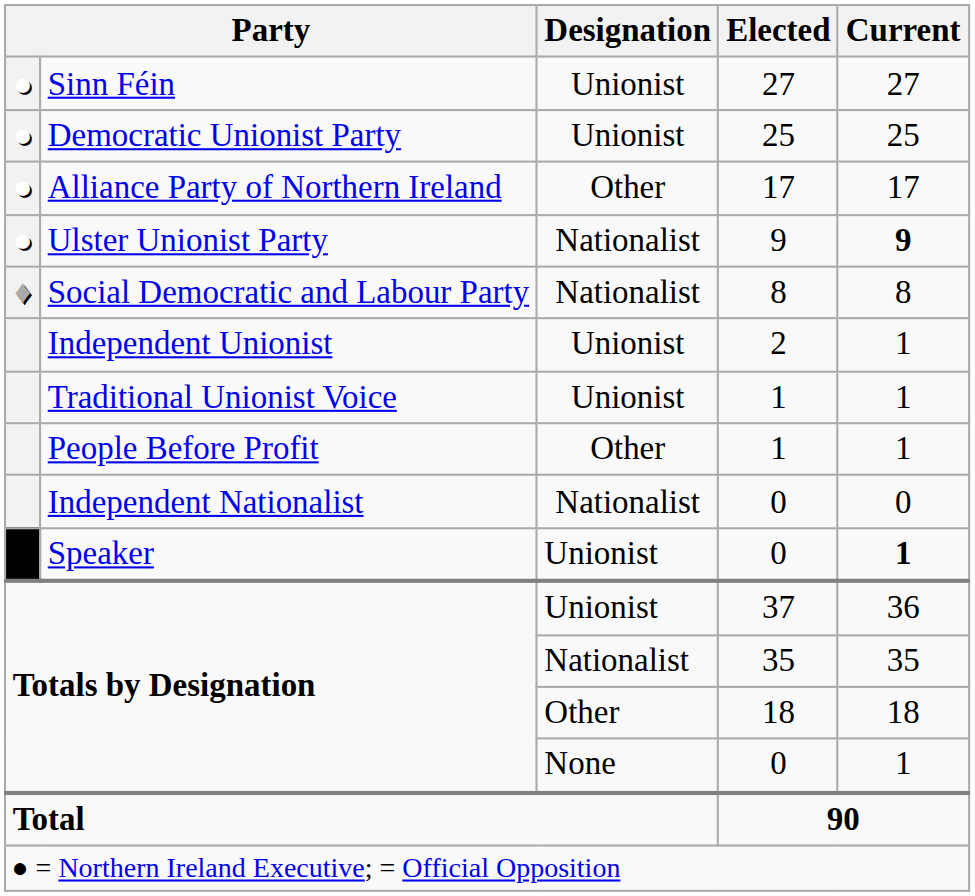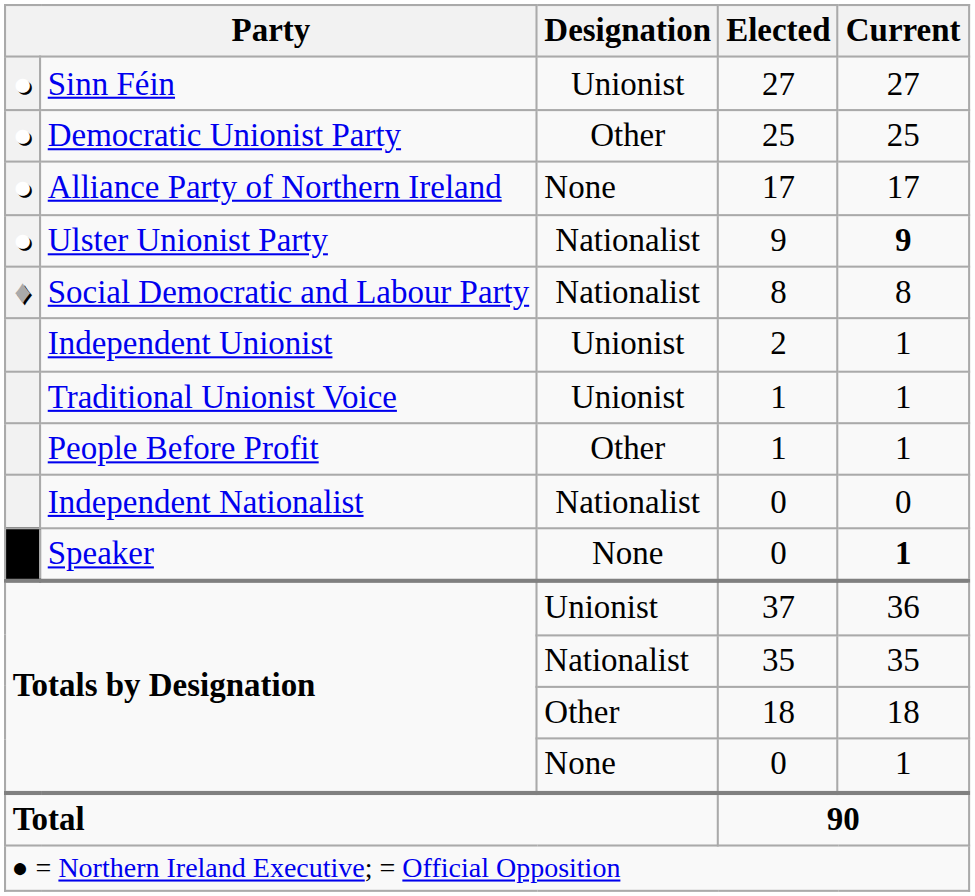Democratic Unionist Party | Designation: Unionist -> Other
Alliance Party of Northern Ireland | Designation: Other -> None
Speaker | Designation: Unionist -> None
